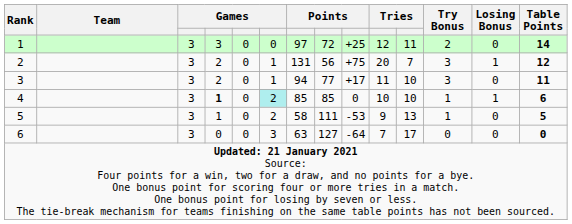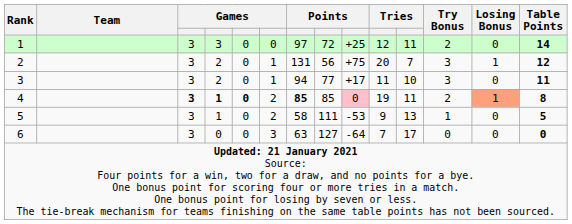4 | column 3: normal -> bold
4 | column 5: normal -> bold
4 | column 6: paleturquoise background -> no background
4 | column 7: normal -> bold
4 | column 9: no background -> pink background
4 | column 10: 10 -> 19
4 | column 11: 10 -> 11
4 | Try Bonus: 1 -> 2
4 | Losing Bonus: no background -> lightsalmon background
4 | Table Points: 6 -> 8
